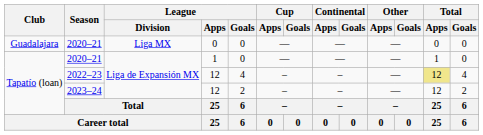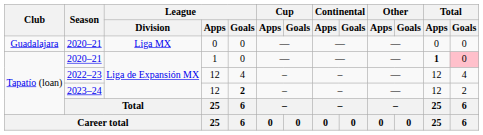2020–21 / 1 | Total / Apps: normal -> bold
2020–21 / 1 | Total / Goals: no background -> pink background
2022–23 | Total / Apps: khaki background -> no background
2023–24 | League / Goals: normal -> bold
